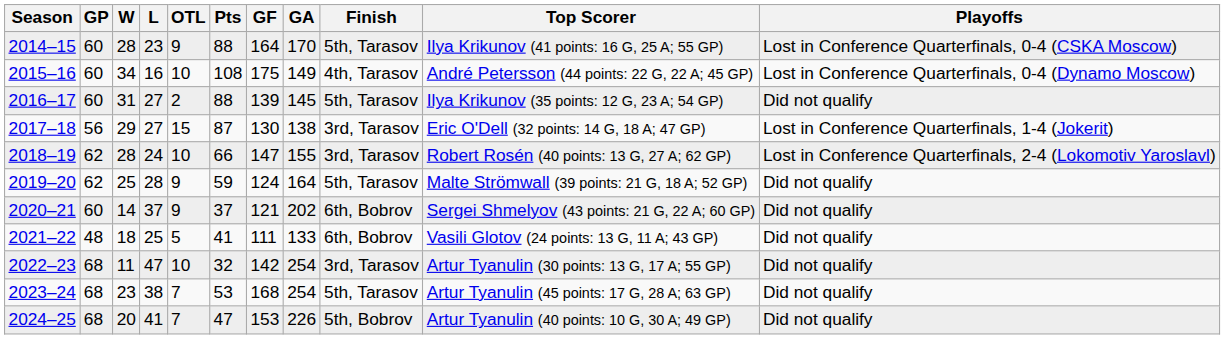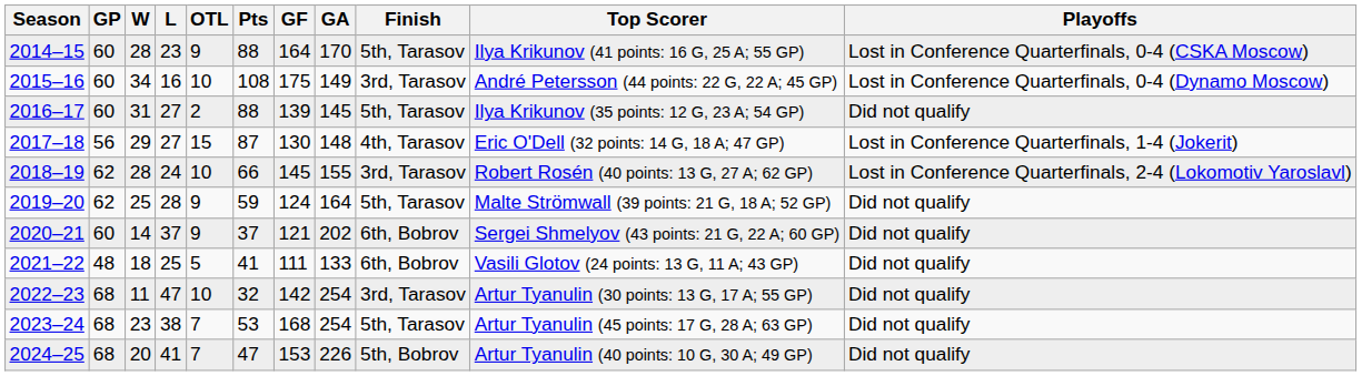2015–16 | Finish: 4th, Tarasov -> 3rd, Tarasov
2017–18 | GA: 138 -> 148
2017–18 | Finish: 3rd, Tarasov -> 4th, Tarasov
2018–19 | GF: 147 -> 145
